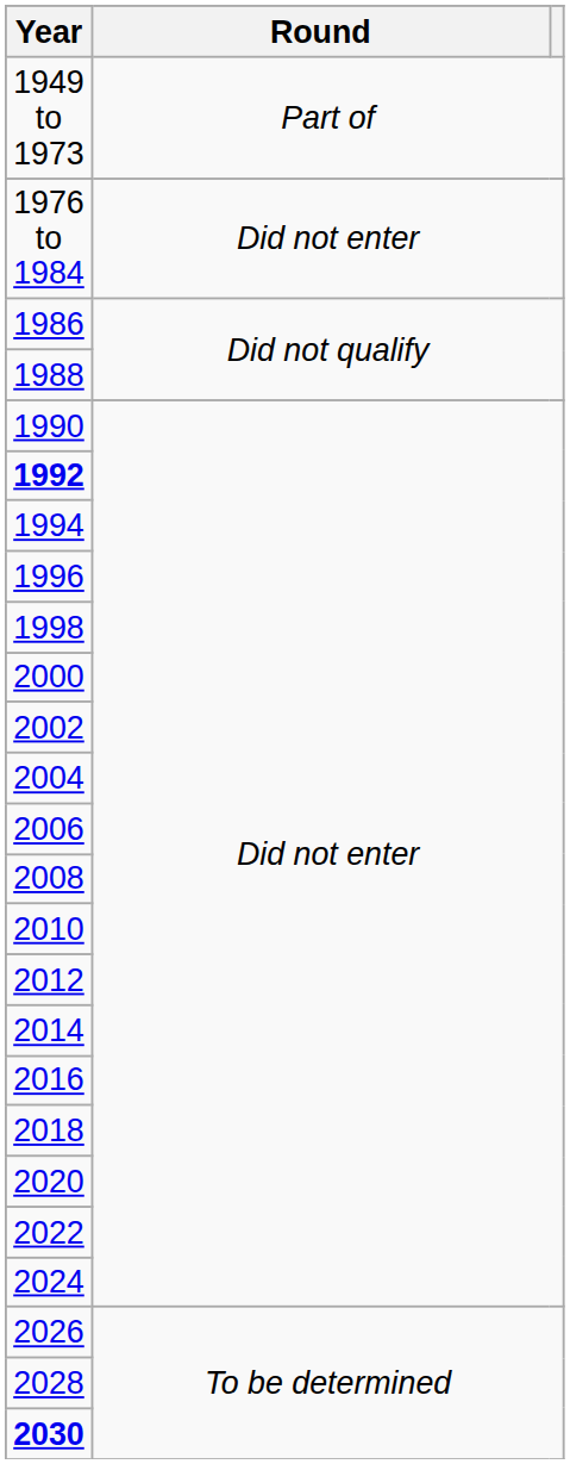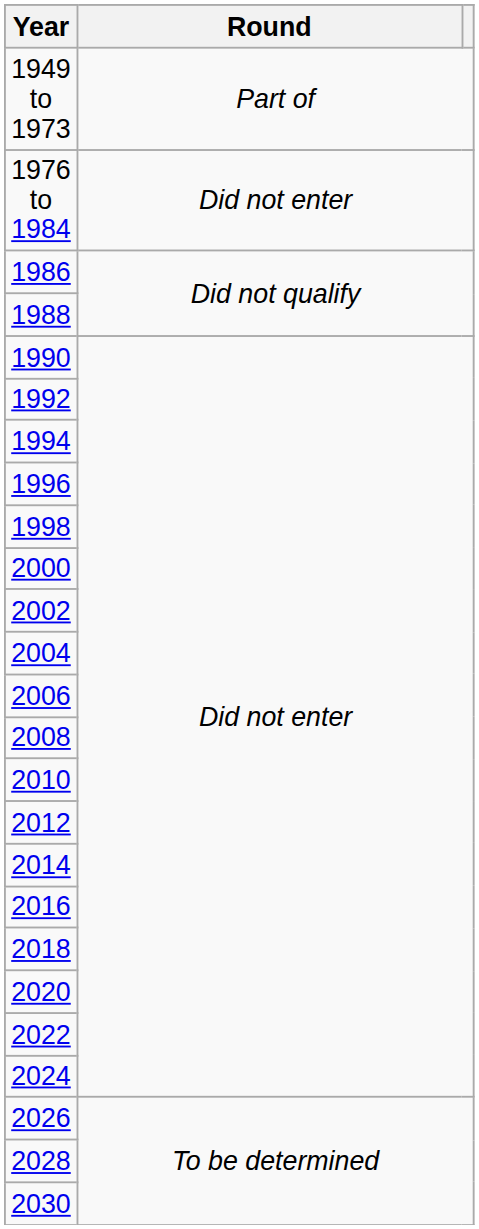1992 | Year: bold -> normal
2030 | Year: bold -> normal
